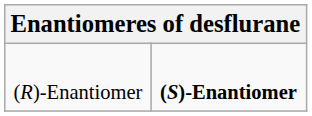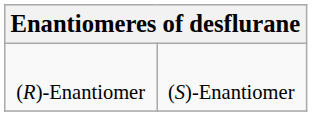(R)-Enantiomer | column 2: bold -> normal
